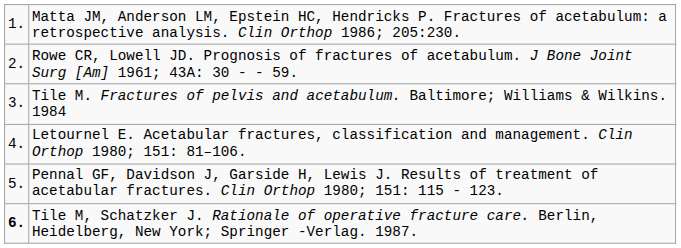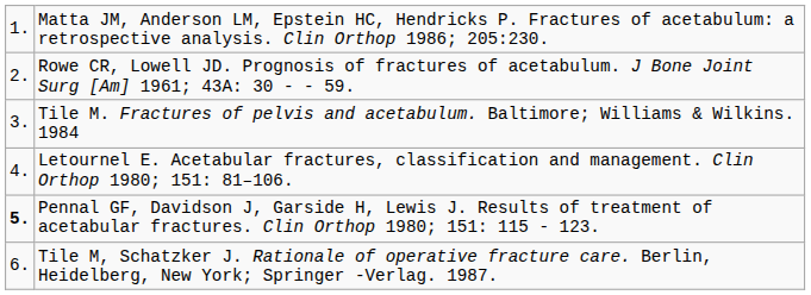row 5 | column 1: normal -> bold
row 6 | column 1: bold -> normal
